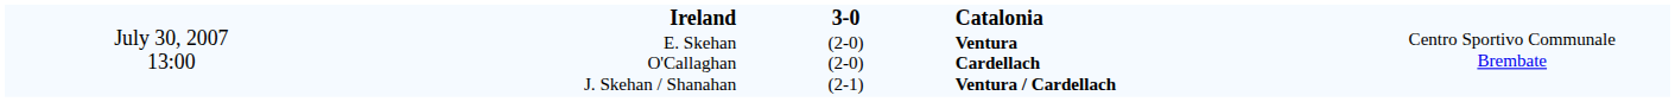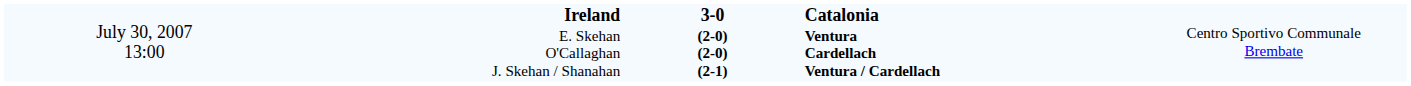E. Skehan O'Callaghan J. Skehan / Shanahan | column 3: normal -> bold
